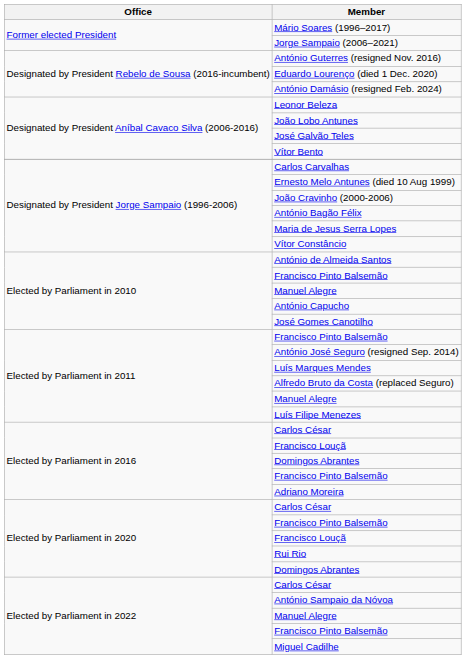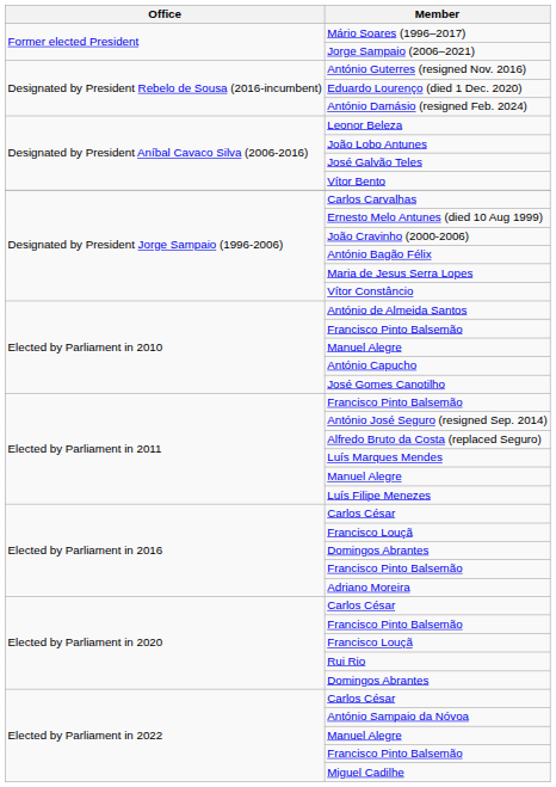row 24 | Member: Luís Marques Mendes -> Alfredo Bruto da Costa (replaced Seguro)
row 25 | Member: Alfredo Bruto da Costa (replaced Seguro) -> Luís Marques Mendes
